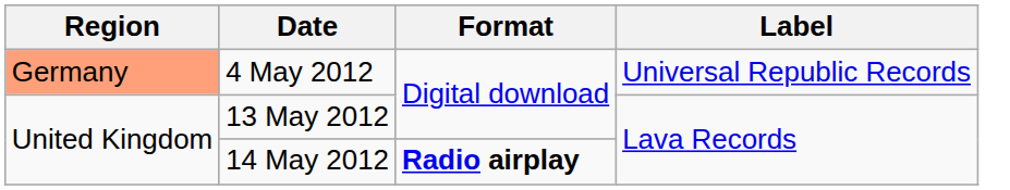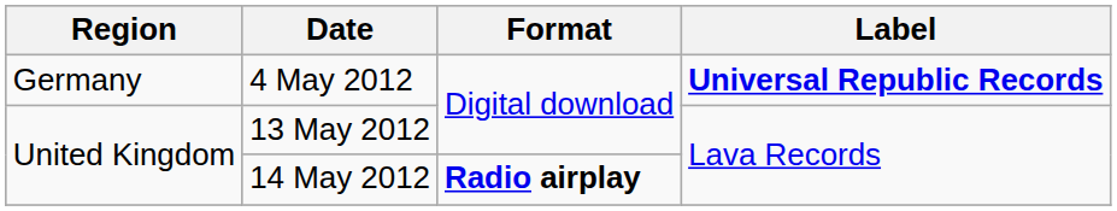4 May 2012 | Region: lightsalmon background -> no background
4 May 2012 | Label: normal -> bold
